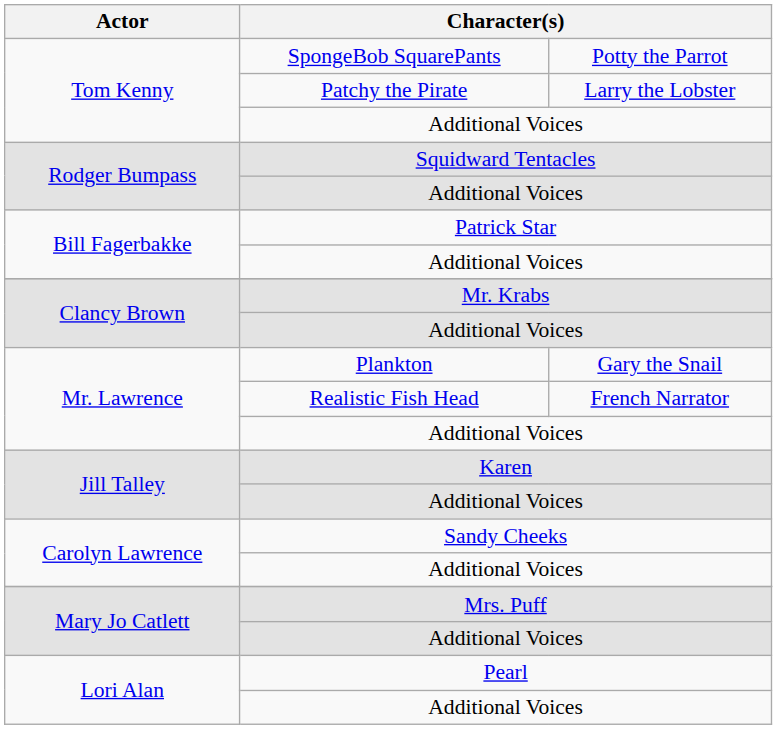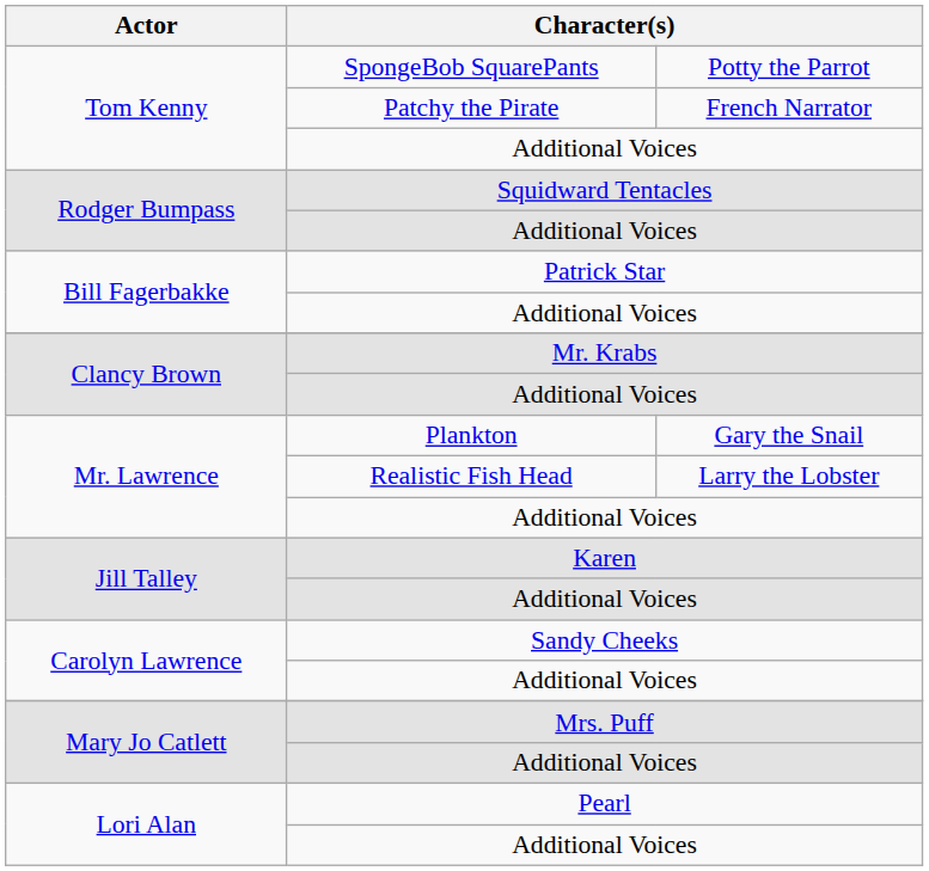Patchy the Pirate | column 3: Larry the Lobster -> French Narrator
Realistic Fish Head | column 3: French Narrator -> Larry the Lobster
